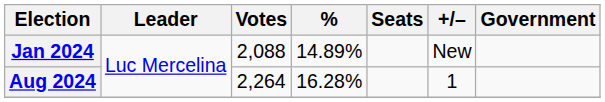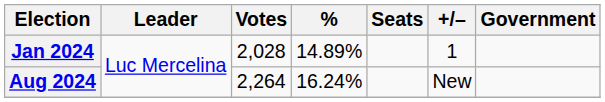Jan 2024 | Votes: 2,088 -> 2,028
Jan 2024 | +/–: New -> 1
Aug 2024 | %: 16.28% -> 16.24%
Aug 2024 | +/–: 1 -> New
